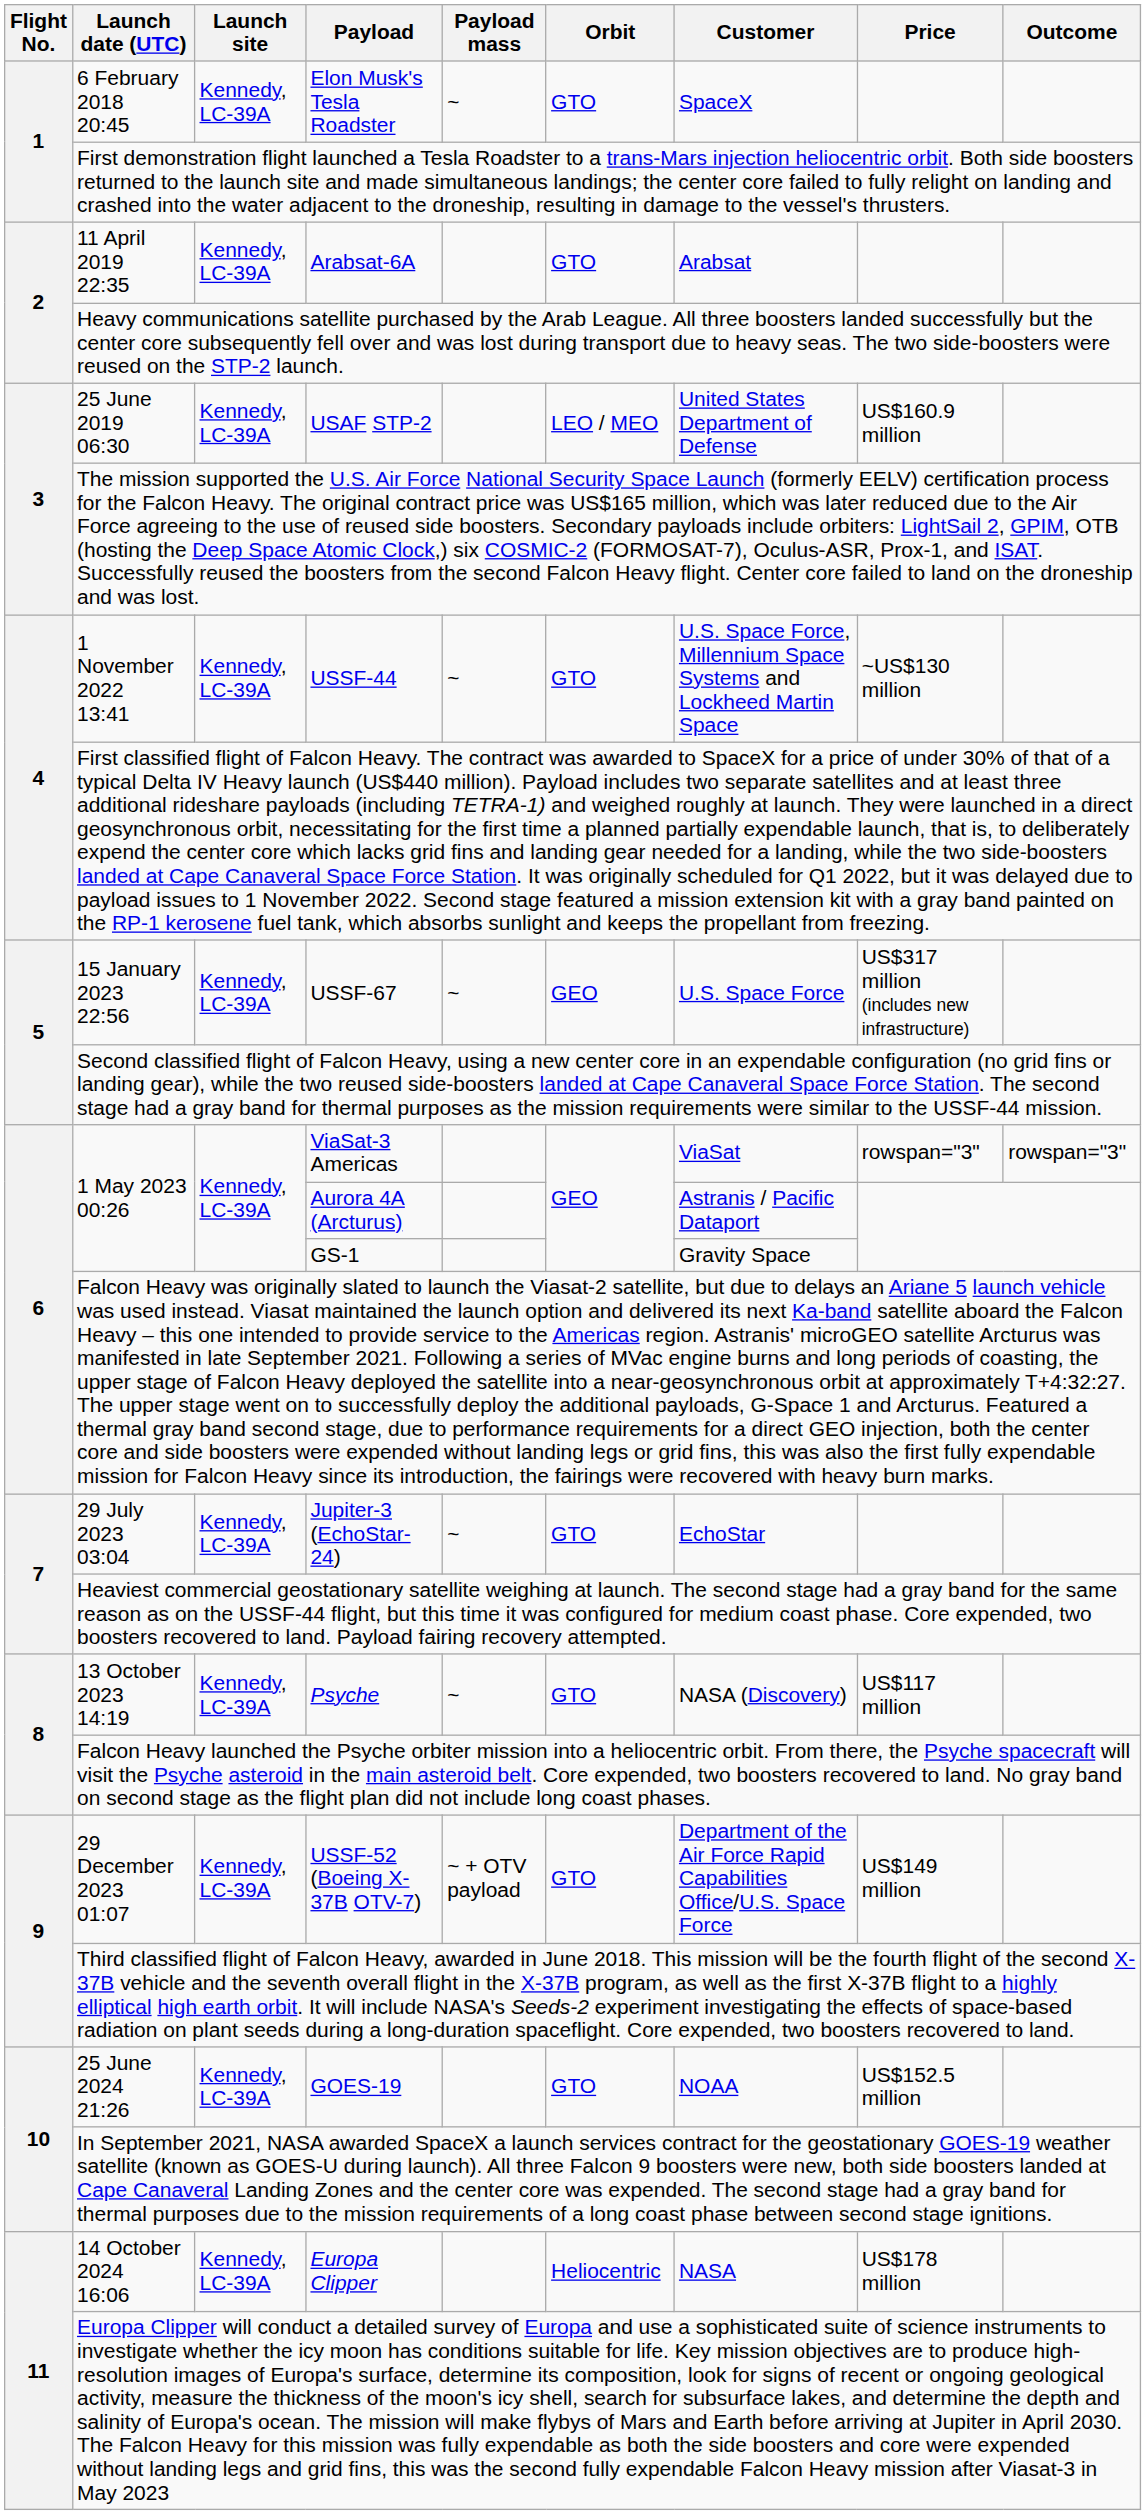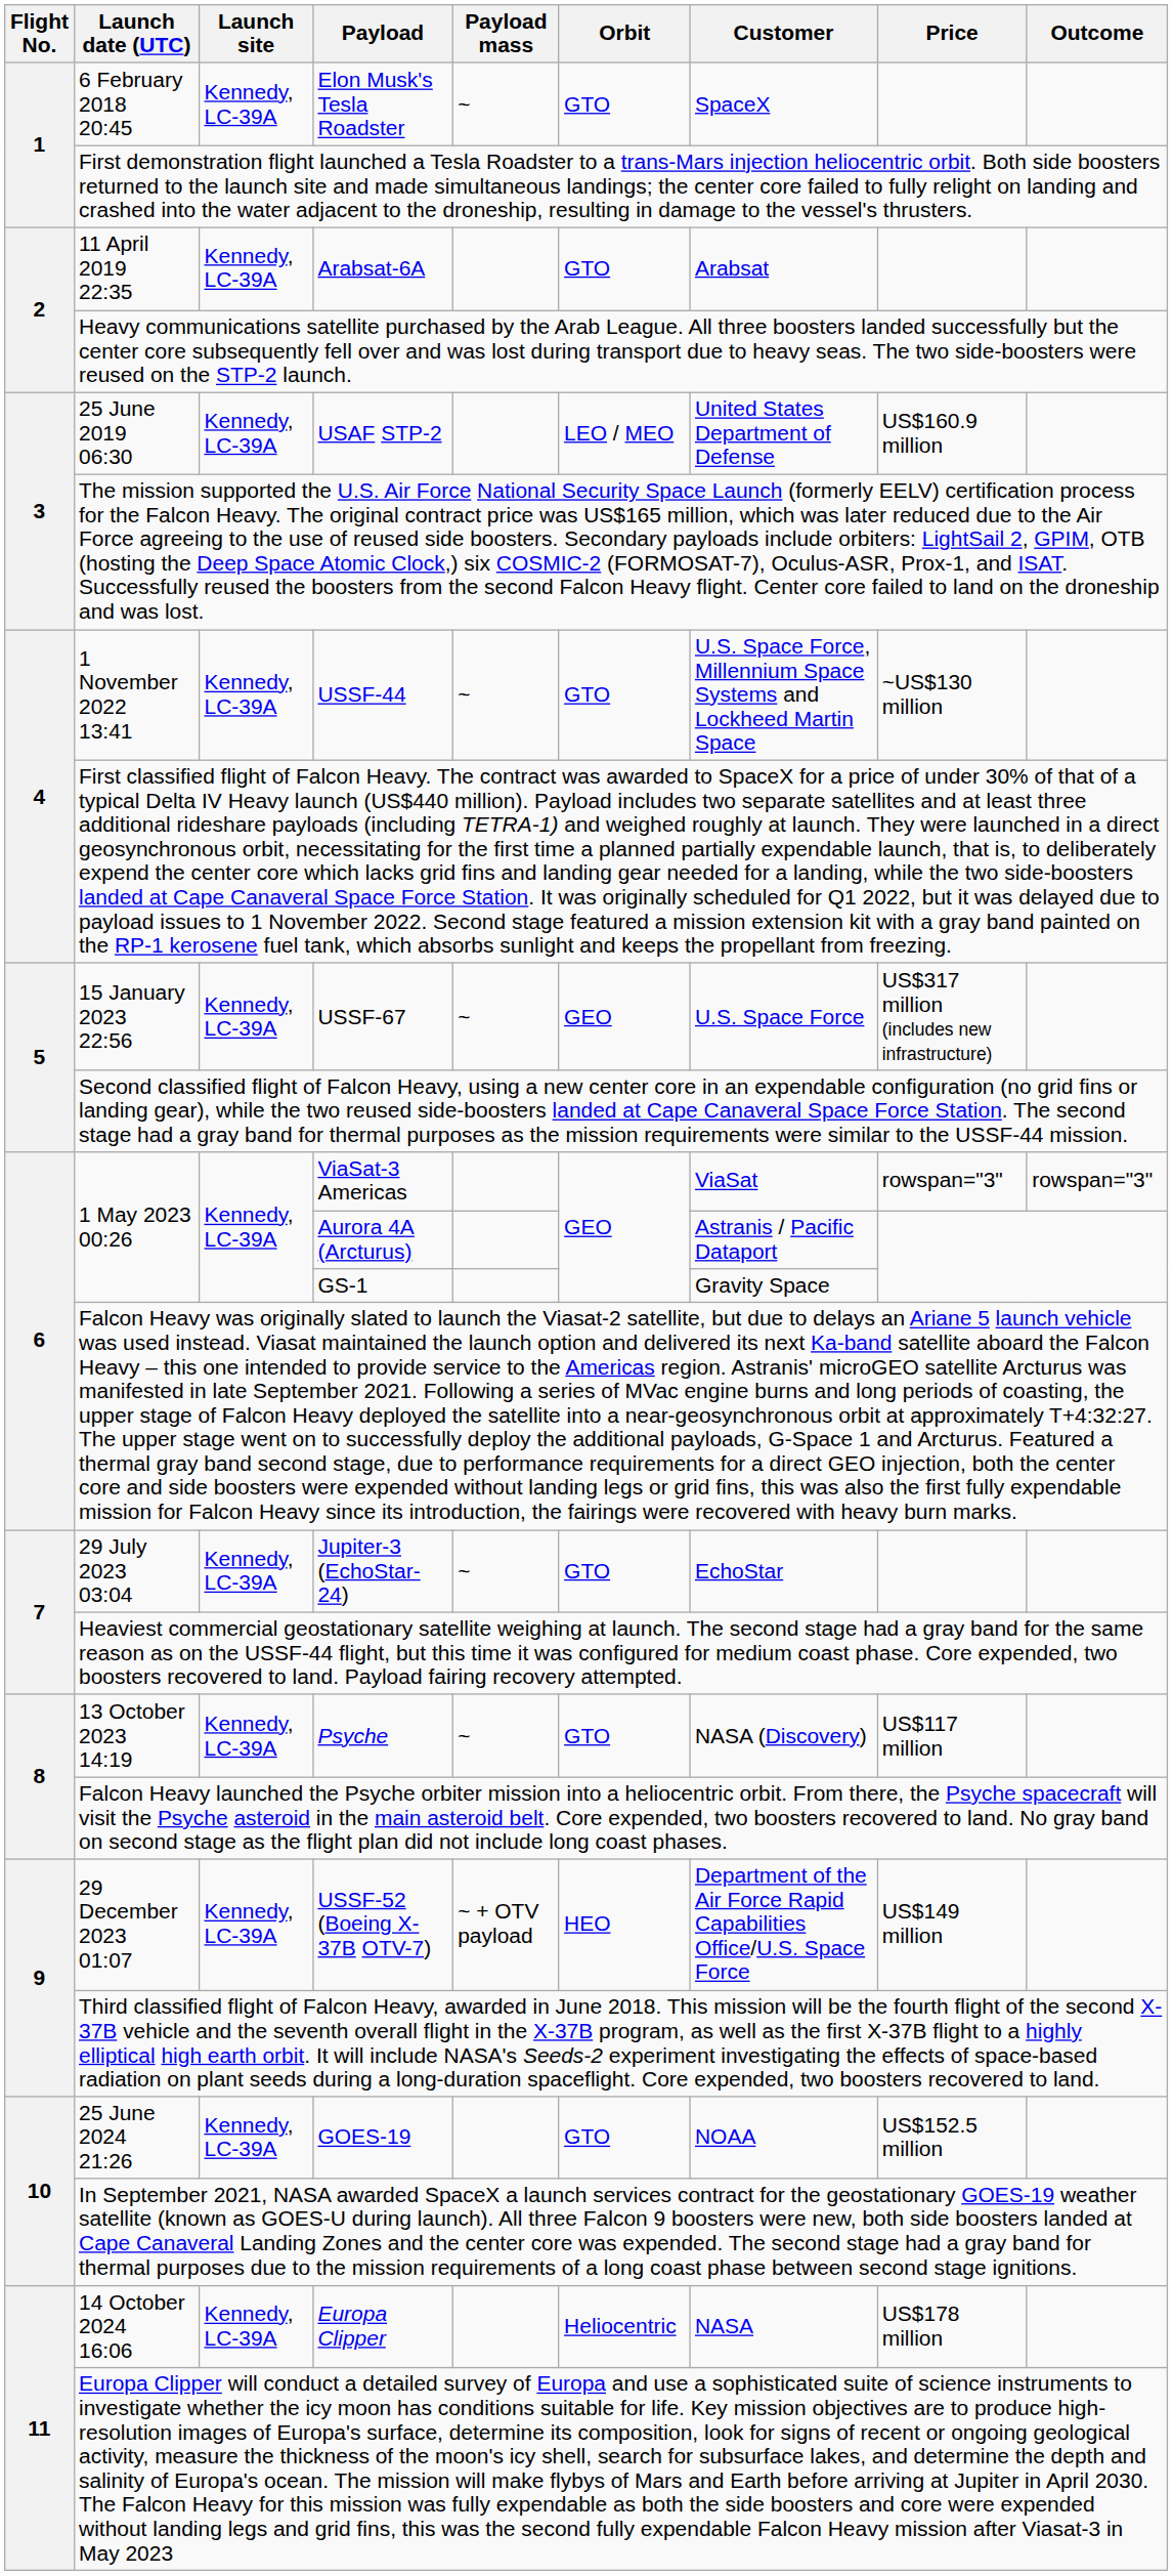USSF-52 (Boeing X-37B OTV-7) | Orbit: GTO -> HEO
